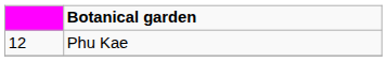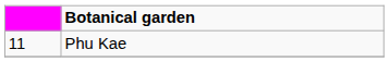Phu Kae | column 1: 12 -> 11
